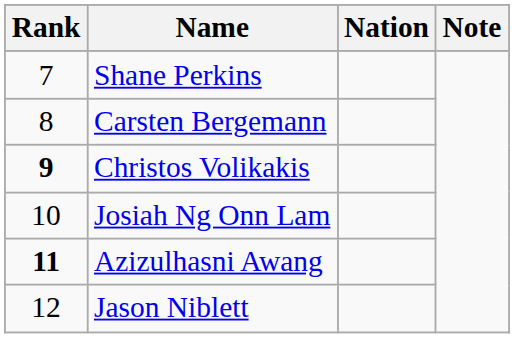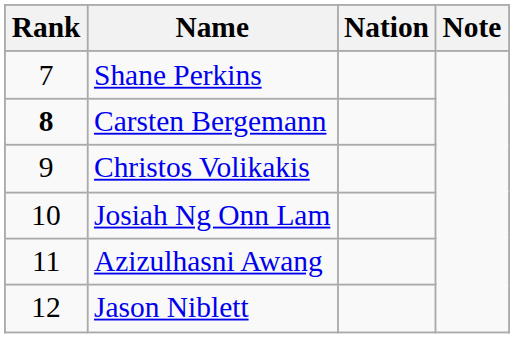Carsten Bergemann | Rank: normal -> bold
Christos Volikakis | Rank: bold -> normal
Azizulhasni Awang | Rank: bold -> normal
